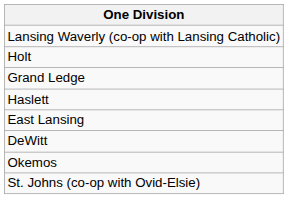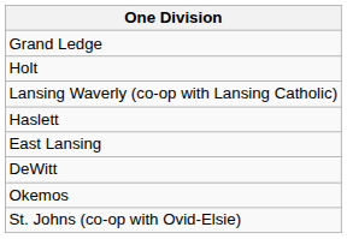row 2 | column 1: Lansing Waverly (co-op with Lansing Catholic) -> Grand Ledge
row 4 | column 1: Grand Ledge -> Lansing Waverly (co-op with Lansing Catholic)
